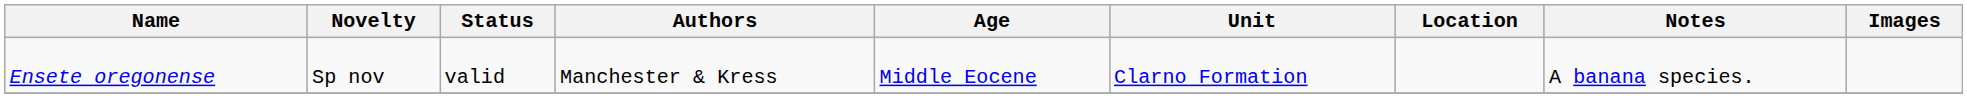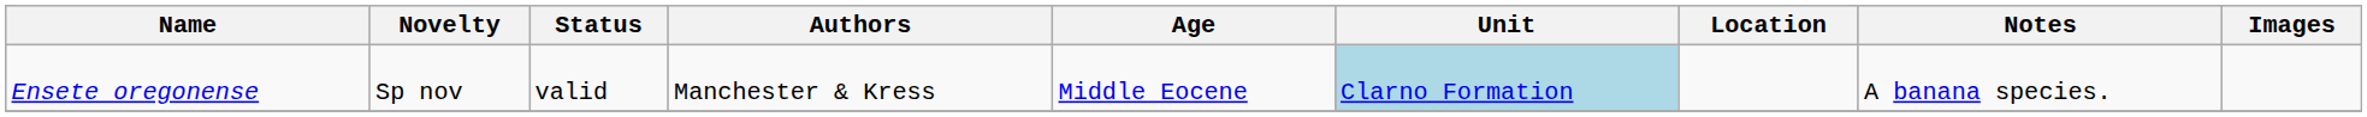Ensete oregonense | Unit: no background -> lightblue background
